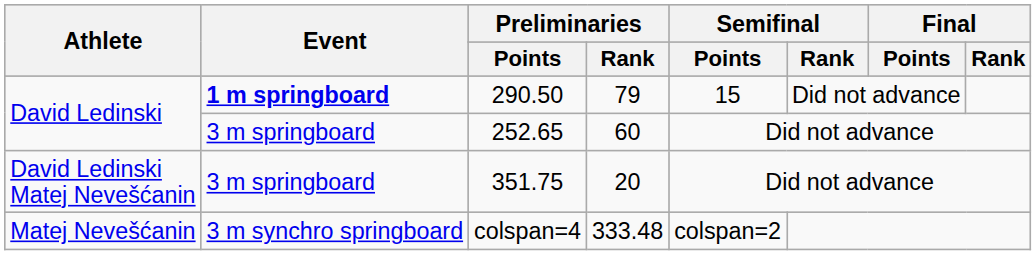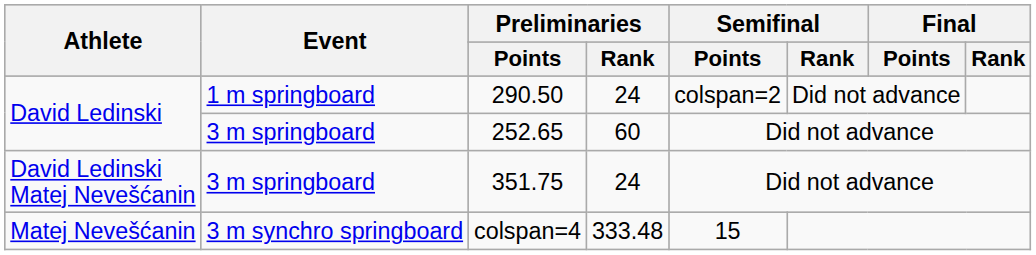290.50 | Event: bold -> normal
290.50 | Preliminaries / Rank: 79 -> 24
290.50 | Semifinal / Points: 15 -> colspan=2
351.75 | Preliminaries / Rank: 20 -> 24
colspan=4 | Semifinal / Points: colspan=2 -> 15
